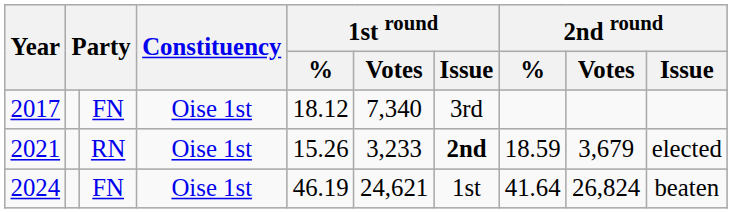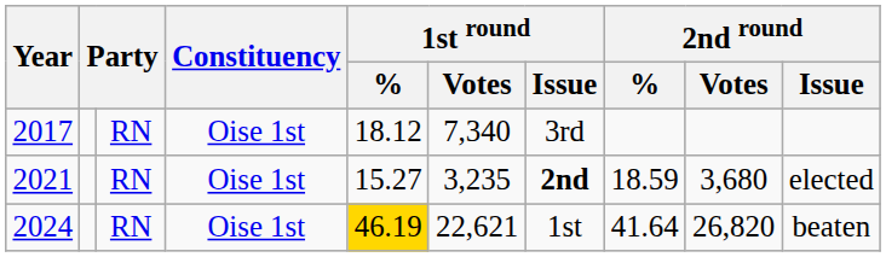2017 | column 3: FN -> RN
2021 | 1st round / %: 15.26 -> 15.27
2021 | 1st round / Votes: 3,233 -> 3,235
2021 | 2nd round / Votes: 3,679 -> 3,680
2024 | column 3: FN -> RN
2024 | 1st round / %: no background -> gold background
2024 | 1st round / Votes: 24,621 -> 22,621
2024 | 2nd round / Votes: 26,824 -> 26,820
